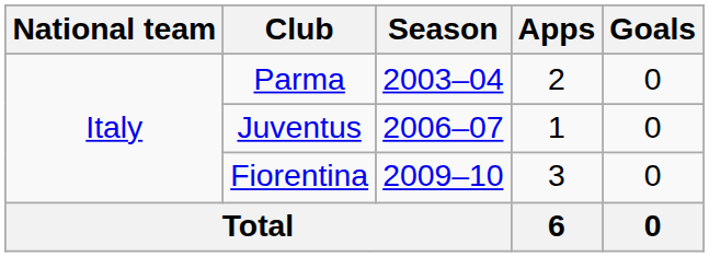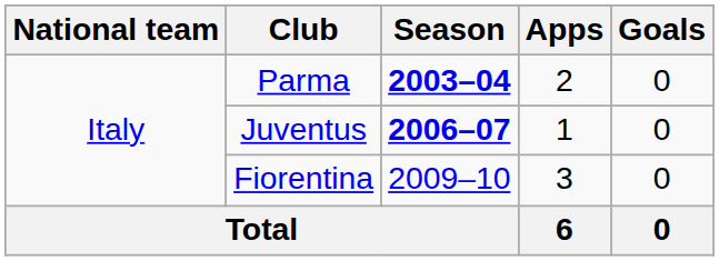Parma | Season: normal -> bold
Juventus | Season: normal -> bold
